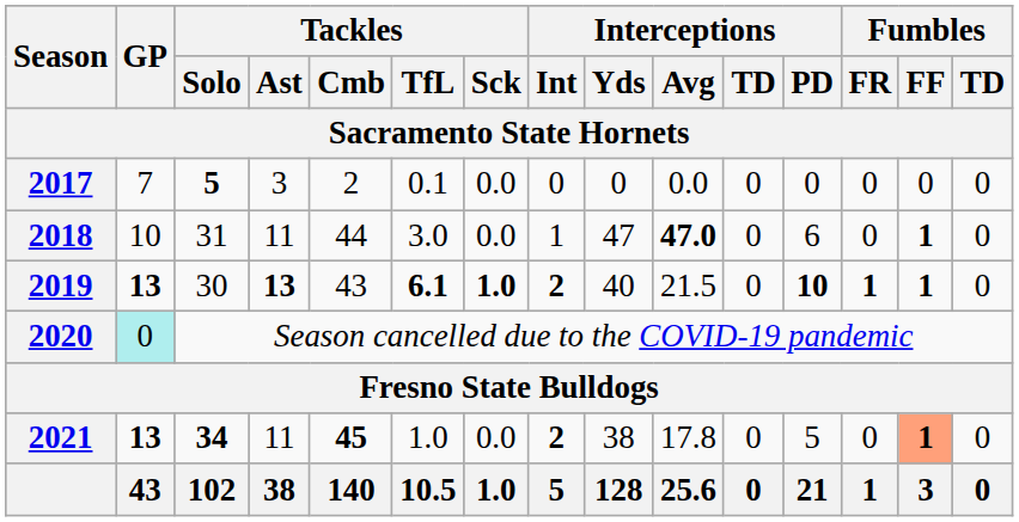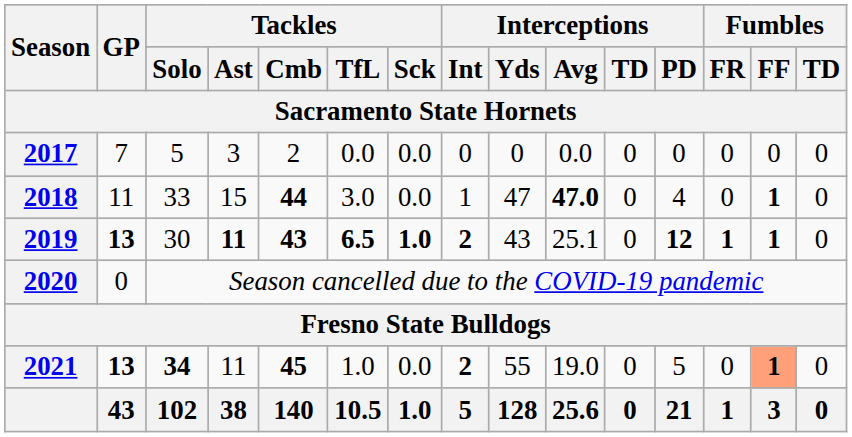2017 | Tackles / Solo: bold -> normal
2017 | Tackles / TfL: 0.1 -> 0.0
2018 | GP: 10 -> 11
2018 | Tackles / Solo: 31 -> 33
2018 | Tackles / Ast: 11 -> 15
2018 | Tackles / Cmb: normal -> bold
2018 | Interceptions / PD: 6 -> 4
2019 | Tackles / Ast: 13 -> 11
2019 | Tackles / Cmb: normal -> bold
2019 | Tackles / TfL: 6.1 -> 6.5
2019 | Interceptions / Yds: 40 -> 43
2019 | Interceptions / Avg: 21.5 -> 25.1
2019 | Interceptions / PD: 10 -> 12
2020 | GP: paleturquoise background -> no background
2021 | Interceptions / Yds: 38 -> 55
2021 | Interceptions / Avg: 17.8 -> 19.0
